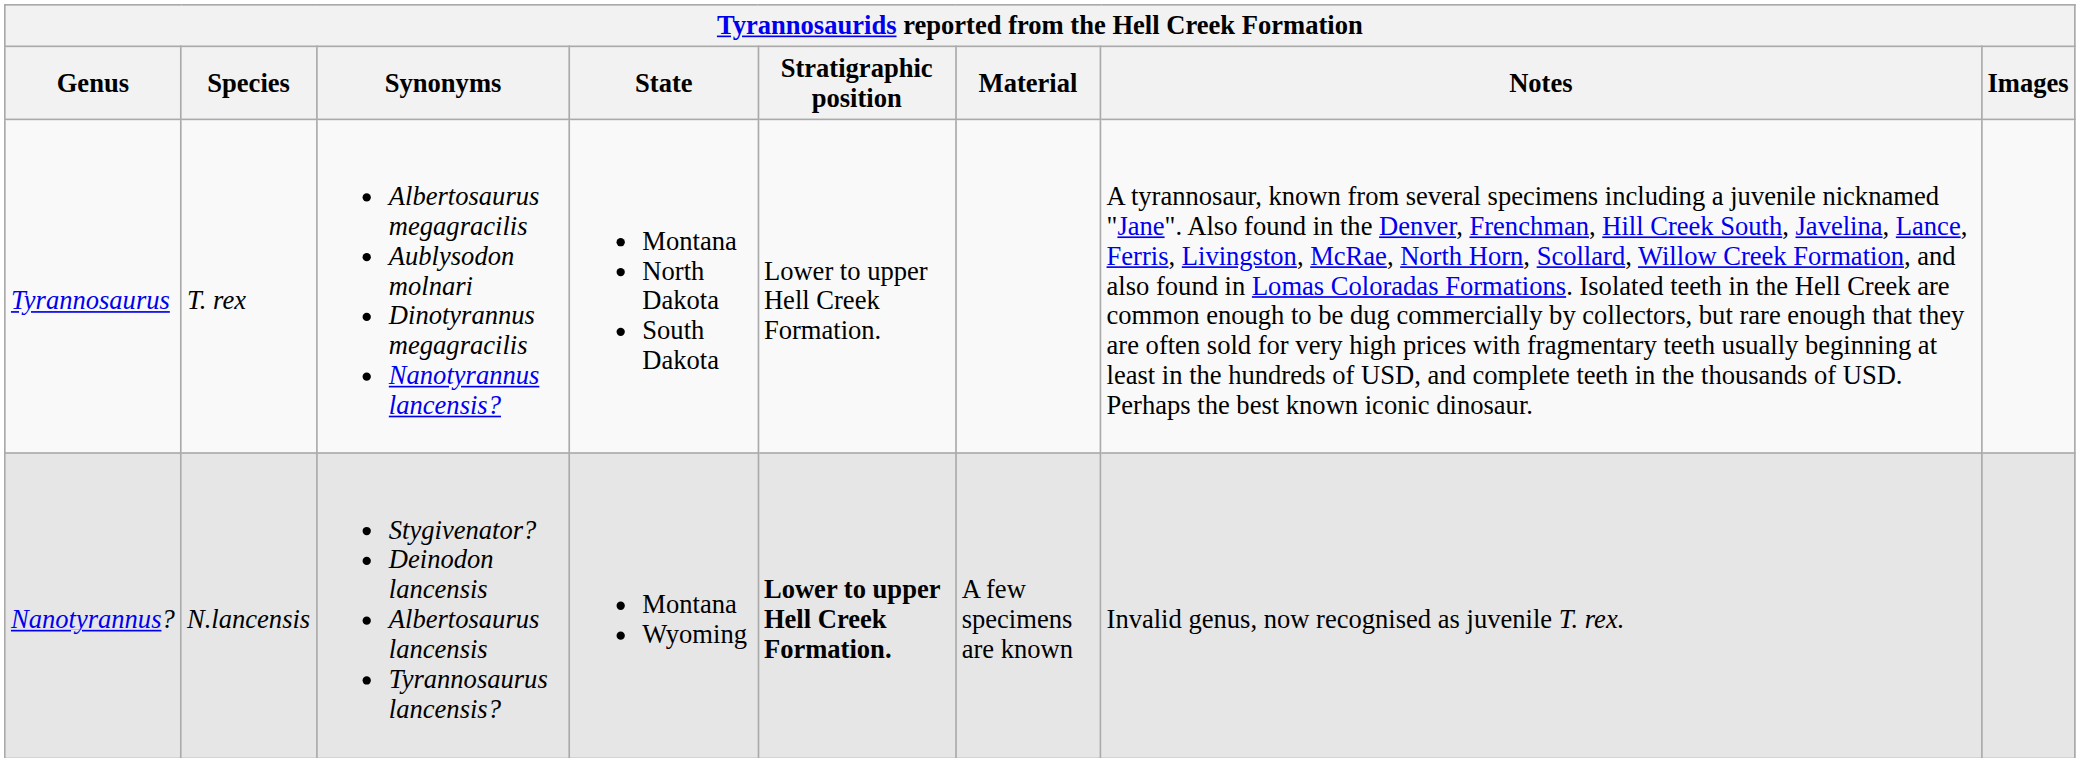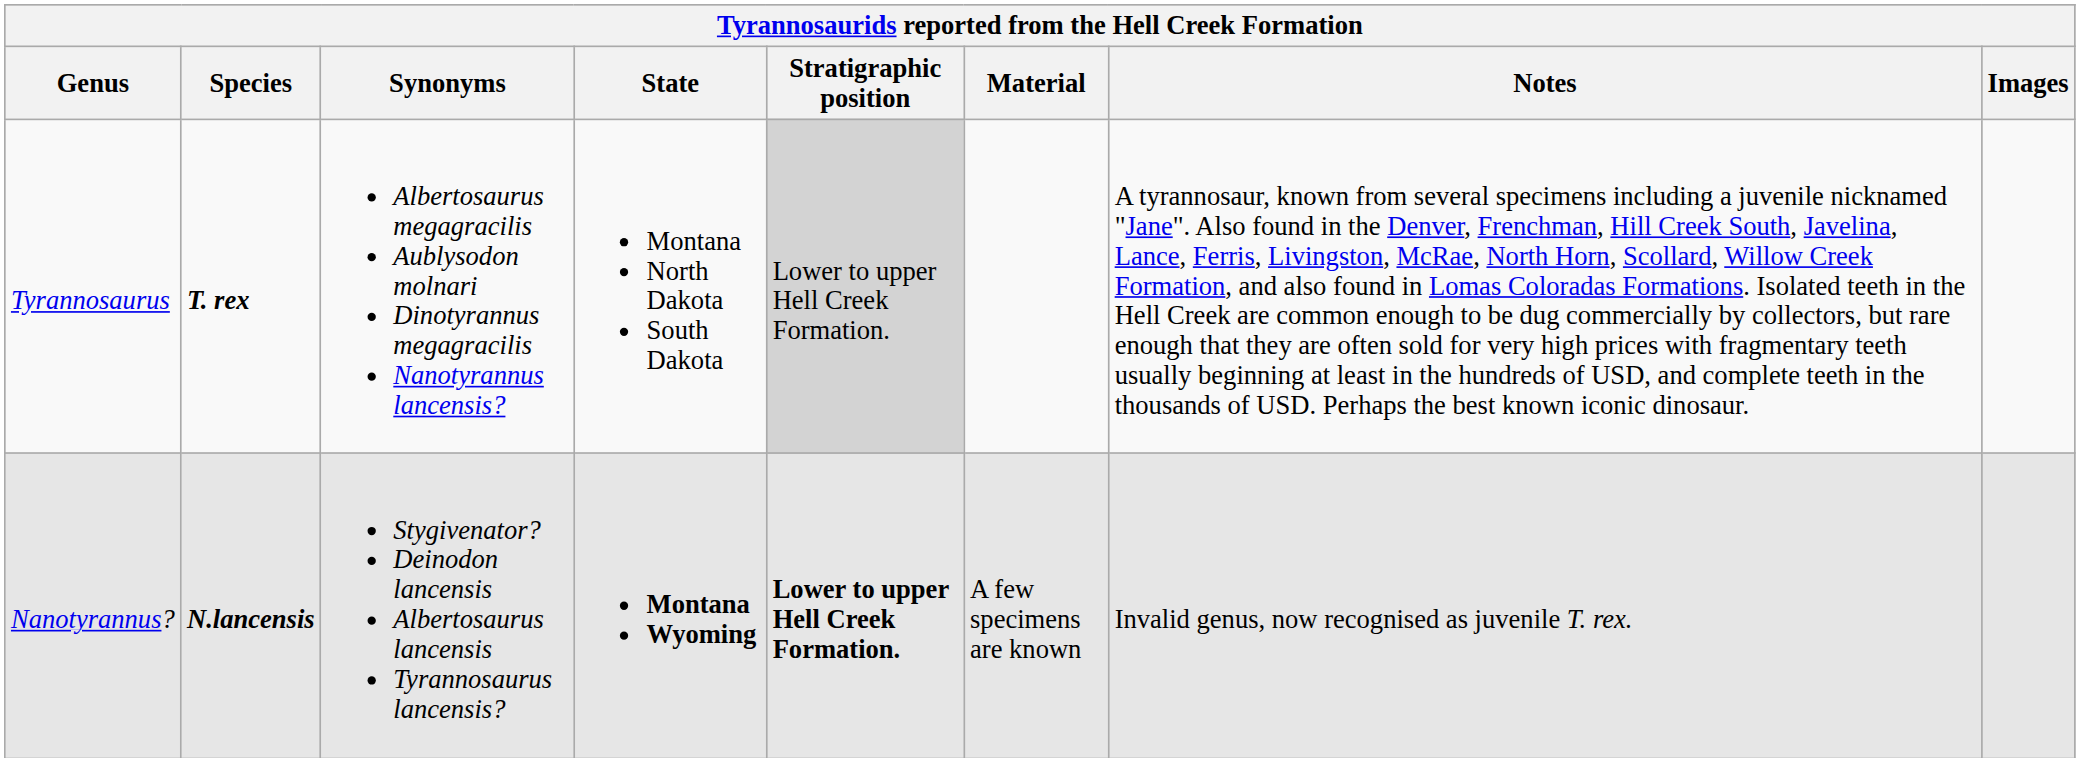Tyrannosaurus | Species: normal -> bold
Tyrannosaurus | Stratigraphic position: no background -> lightgrey background
Nanotyrannus? | Species: normal -> bold
Nanotyrannus? | State: normal -> bold
